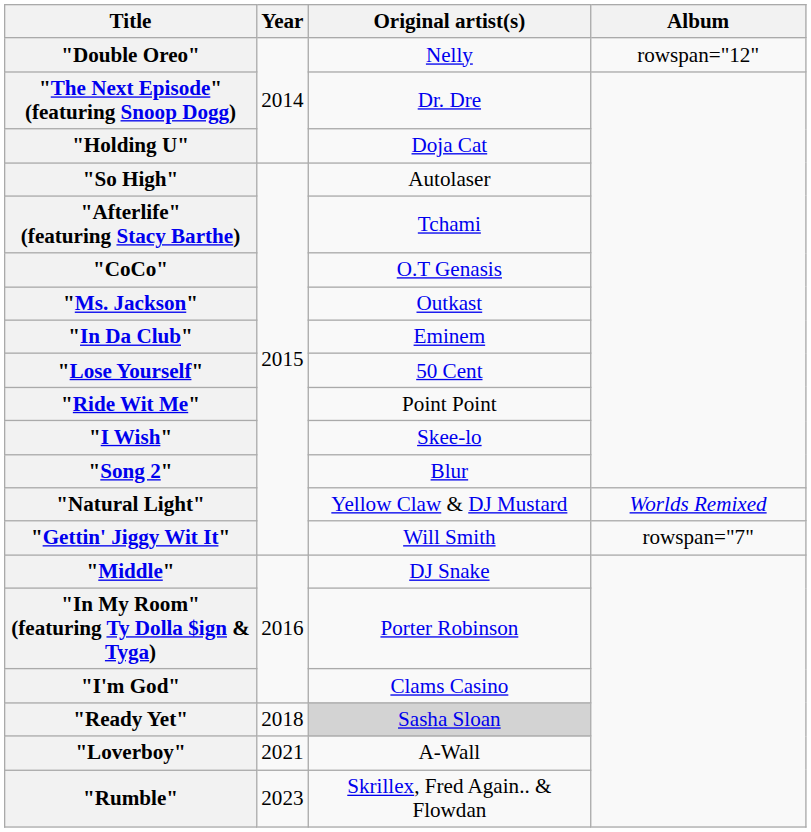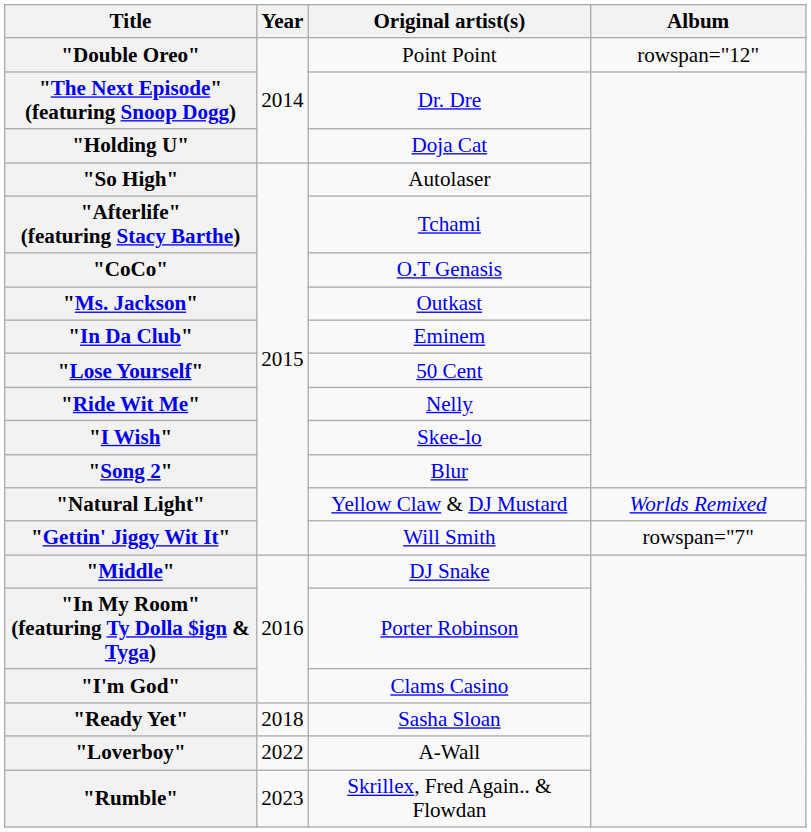"Double Oreo" | Original artist(s): Nelly -> Point Point
"Ride Wit Me" | Original artist(s): Point Point -> Nelly
"Ready Yet" | Original artist(s): lightgrey background -> no background
"Loverboy" | Year: 2021 -> 2022
